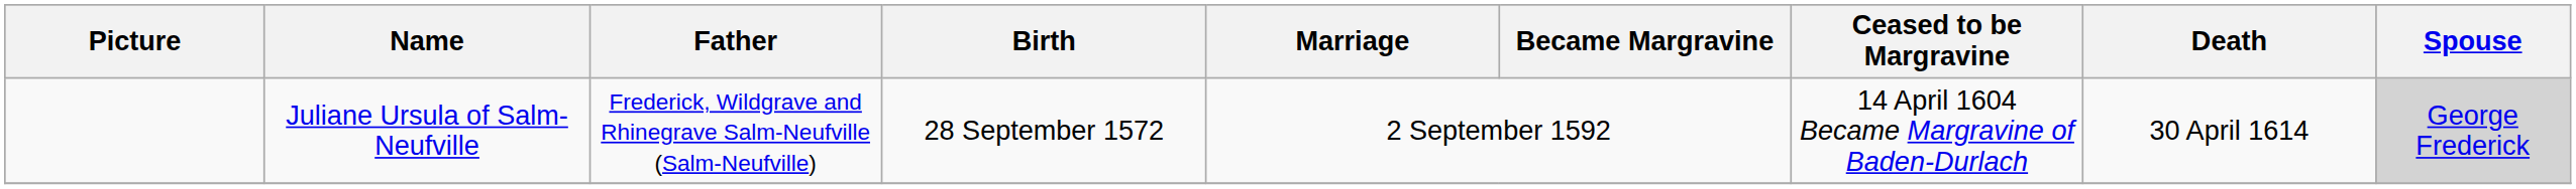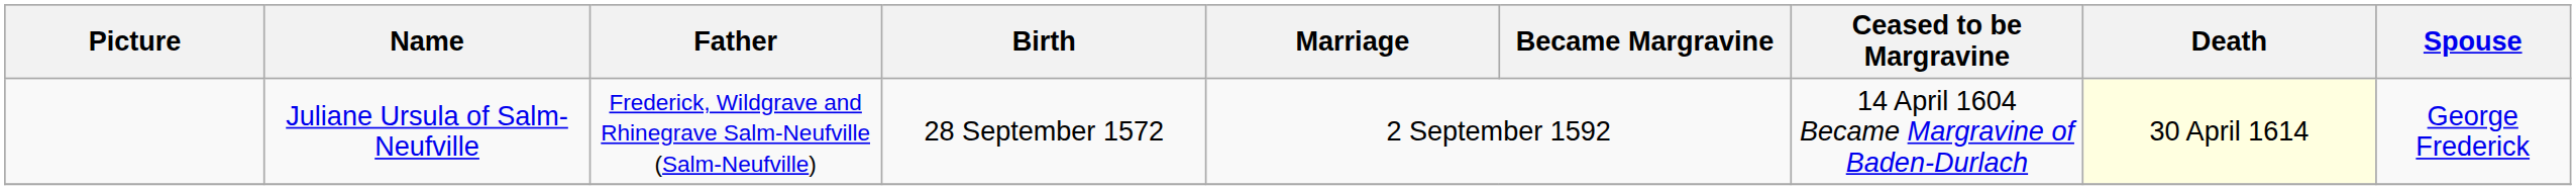Juliane Ursula of Salm-Neufville | Death: no background -> lightyellow background
Juliane Ursula of Salm-Neufville | Spouse: lightgrey background -> no background
